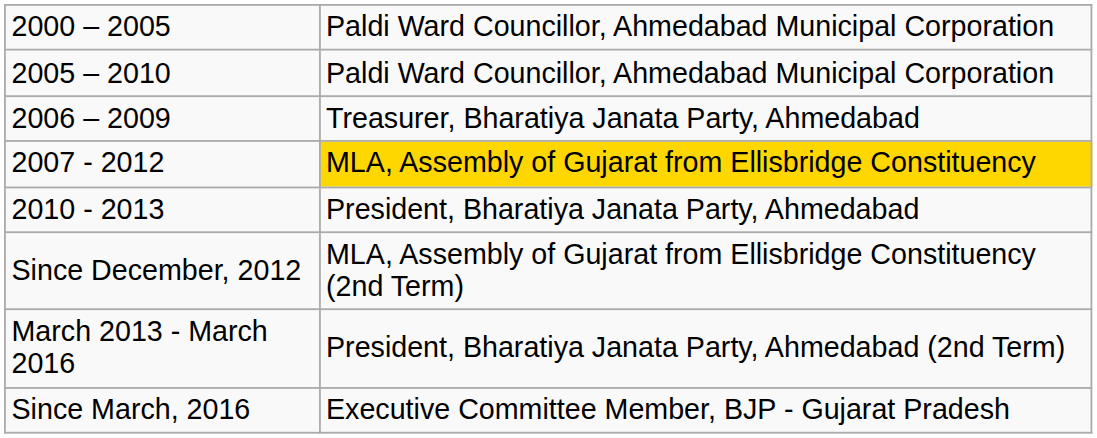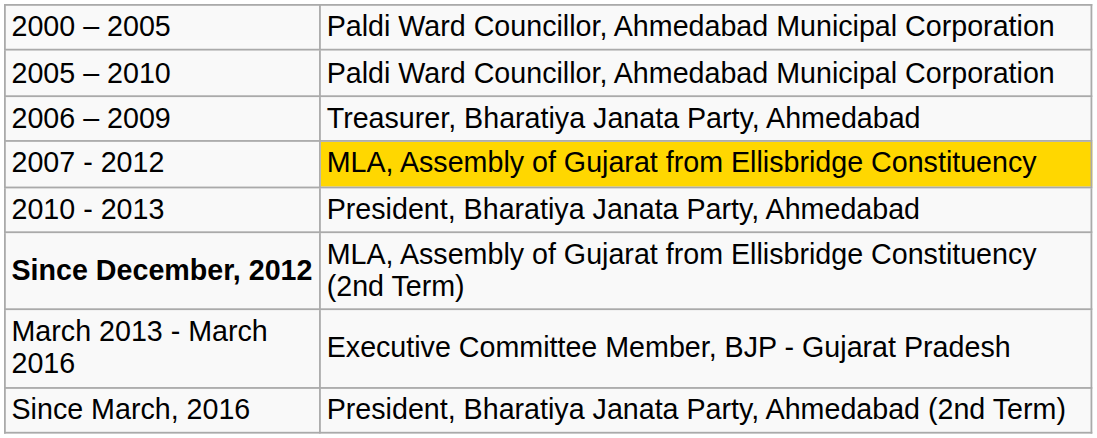row 6 | column 1: normal -> bold
row 7 | column 2: President, Bharatiya Janata Party, Ahmedabad (2nd Term) -> Executive Committee Member, BJP - Gujarat Pradesh
row 8 | column 2: Executive Committee Member, BJP - Gujarat Pradesh -> President, Bharatiya Janata Party, Ahmedabad (2nd Term)
